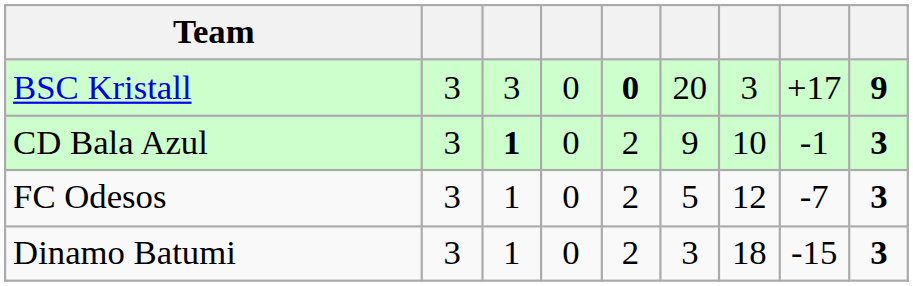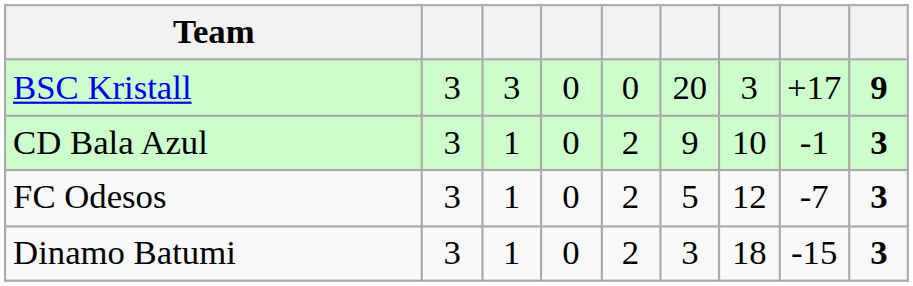BSC Kristall | column 5: bold -> normal
CD Bala Azul | column 3: bold -> normal
